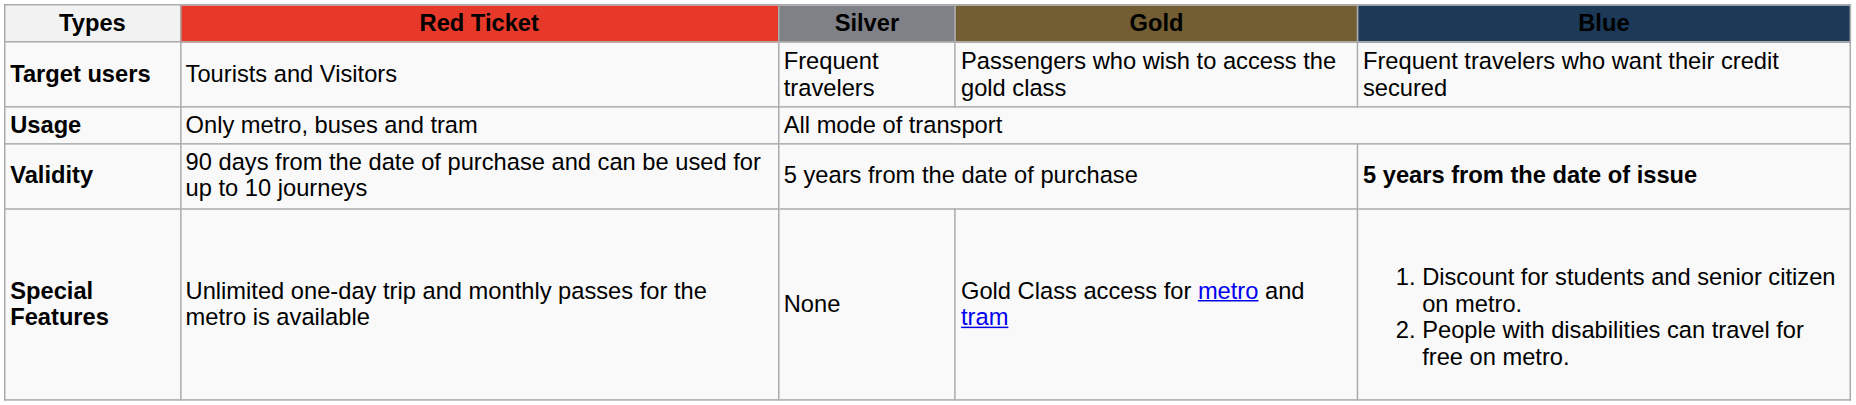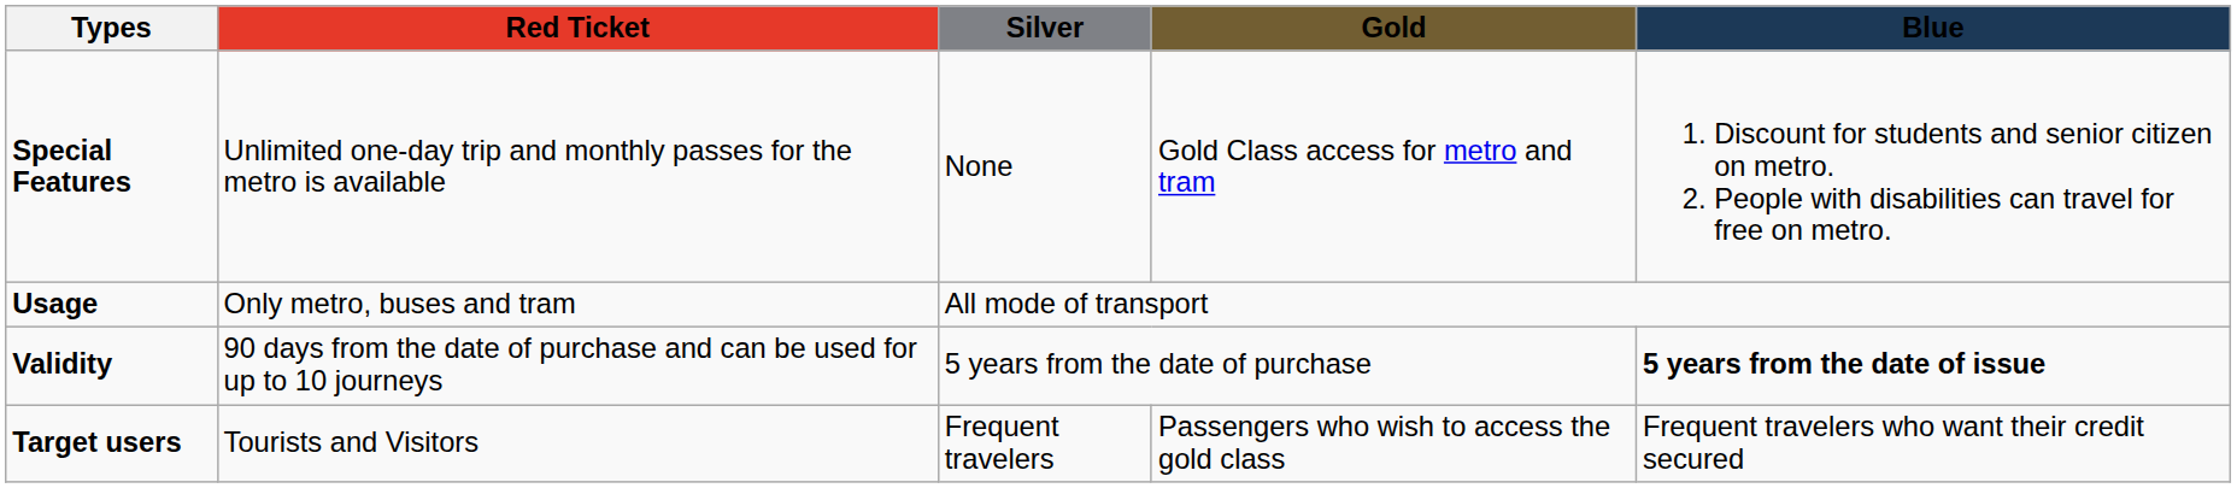rows swapped: Target users <-> Special Features
